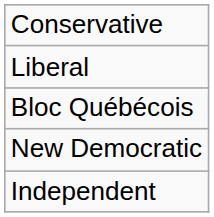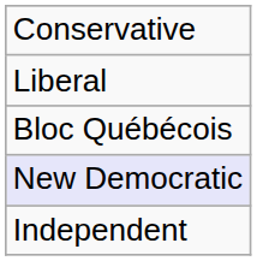row 4 | column 1: no background -> lavender background
